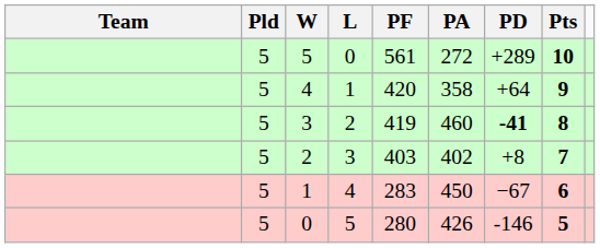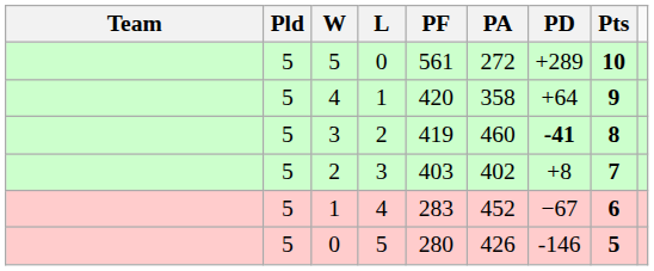row 6 | PA: 450 -> 452
